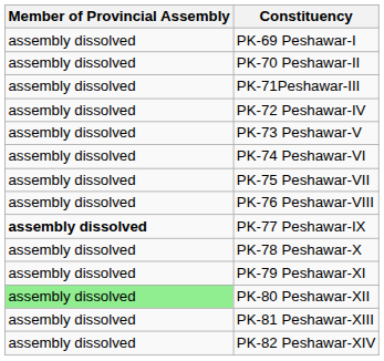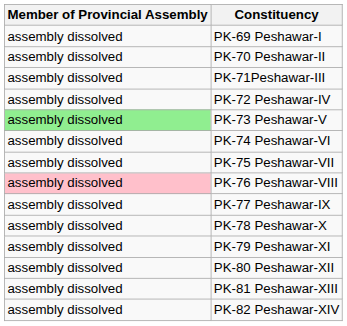PK-73 Peshawar-V | Member of Provincial Assembly: no background -> lightgreen background
PK-76 Peshawar-VIII | Member of Provincial Assembly: no background -> pink background
PK-77 Peshawar-IX | Member of Provincial Assembly: bold -> normal
PK-80 Peshawar-XII | Member of Provincial Assembly: lightgreen background -> no background
